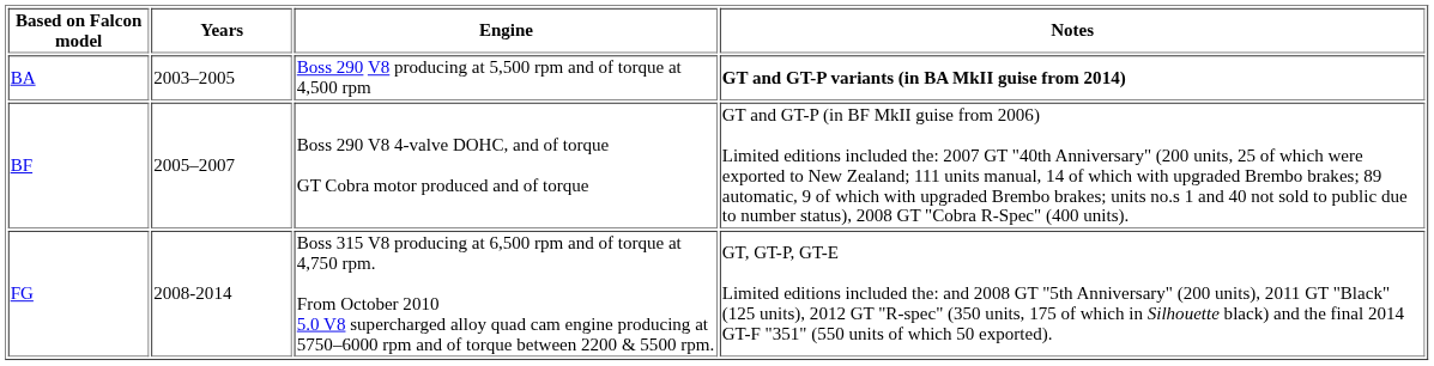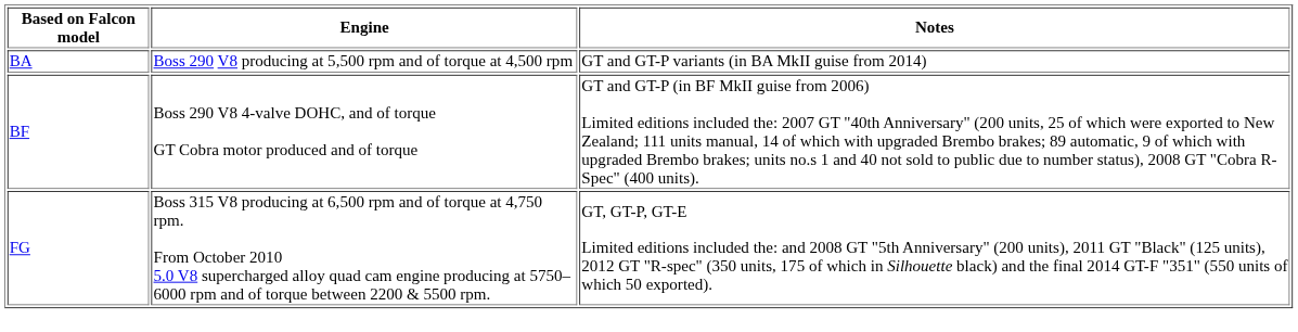- column: Years | 2003–2005 | 2005–2007 | 2008-2014
BA | Notes: bold -> normal
